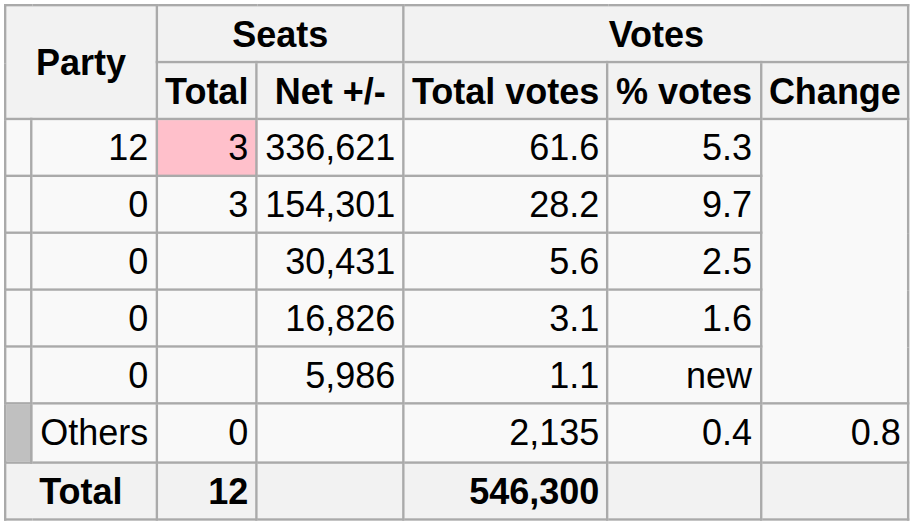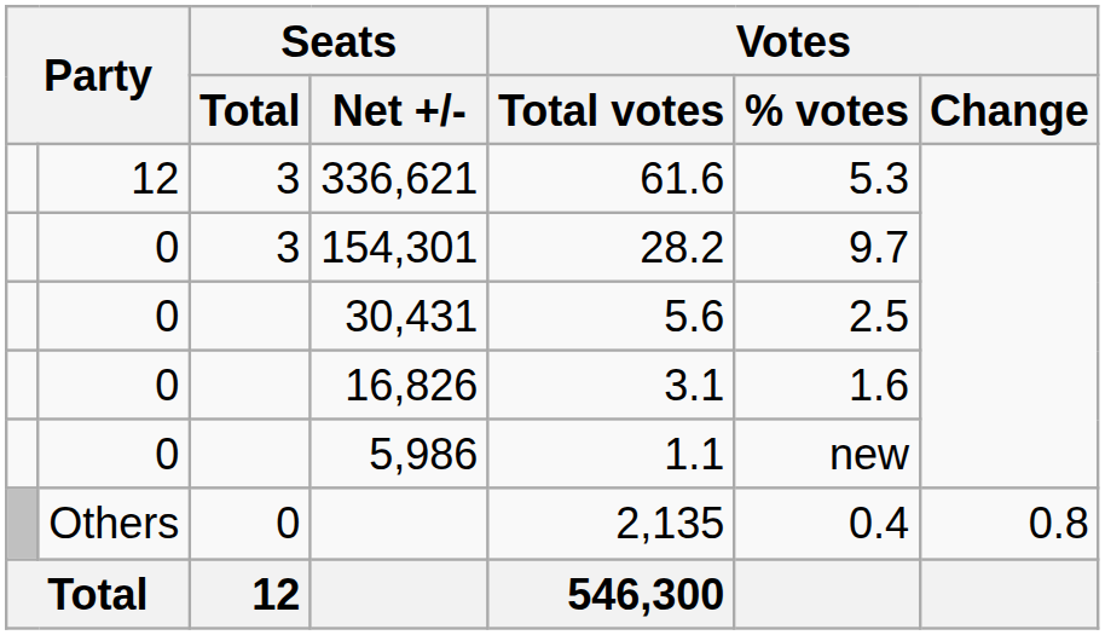336,621 | Seats / Total: pink background -> no background
